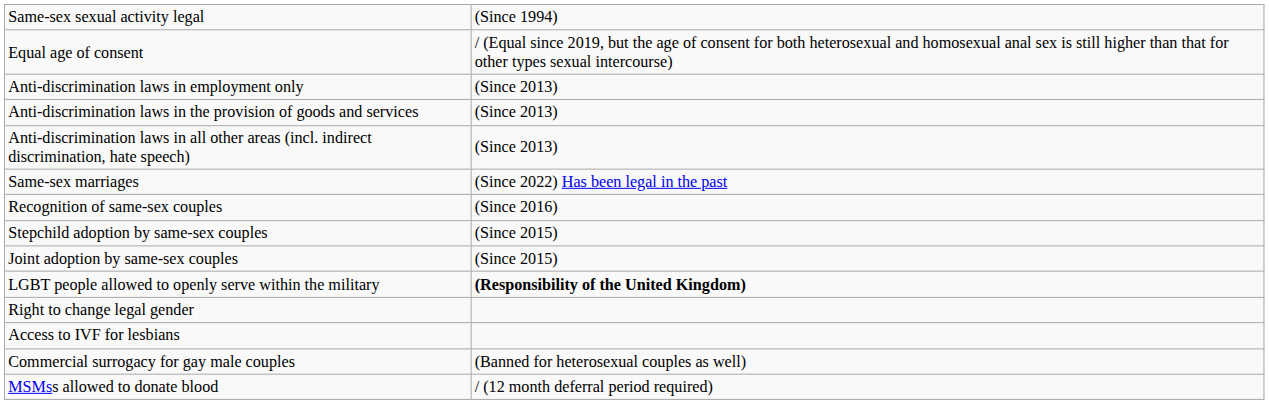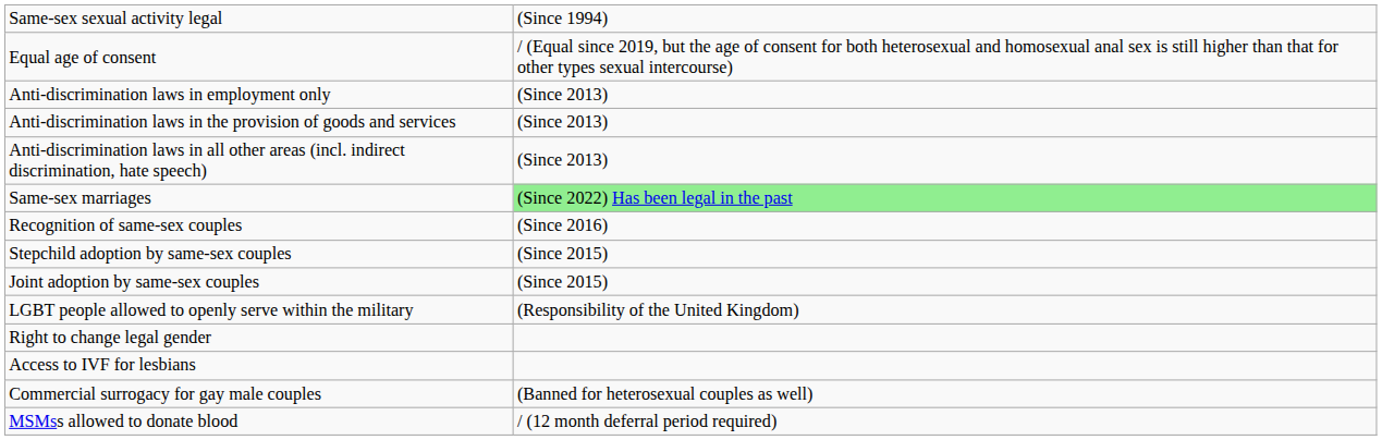Same-sex marriages | column 2: no background -> lightgreen background
LGBT people allowed to openly serve within the military | column 2: bold -> normal
